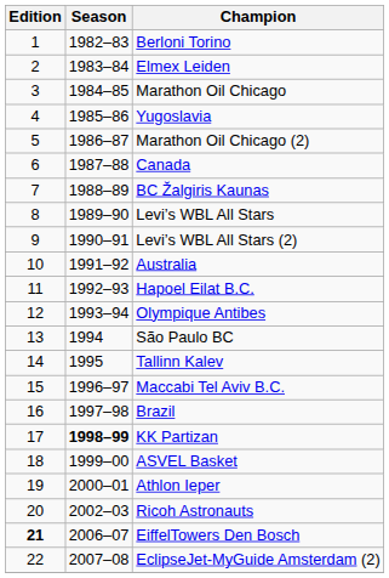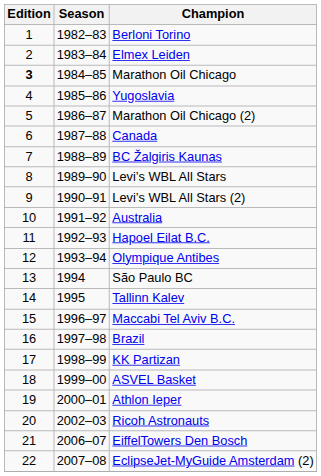Marathon Oil Chicago | Edition: normal -> bold
KK Partizan | Season: bold -> normal
EiffelTowers Den Bosch | Edition: bold -> normal
